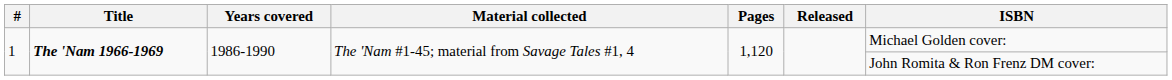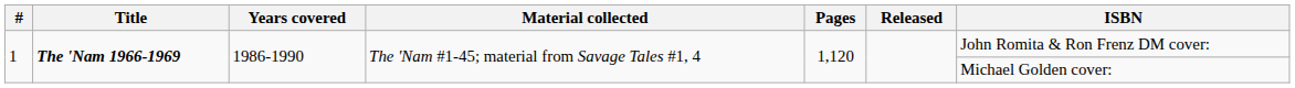row 2 | ISBN: Michael Golden cover: -> John Romita & Ron Frenz DM cover:
row 3 | ISBN: John Romita & Ron Frenz DM cover: -> Michael Golden cover:
